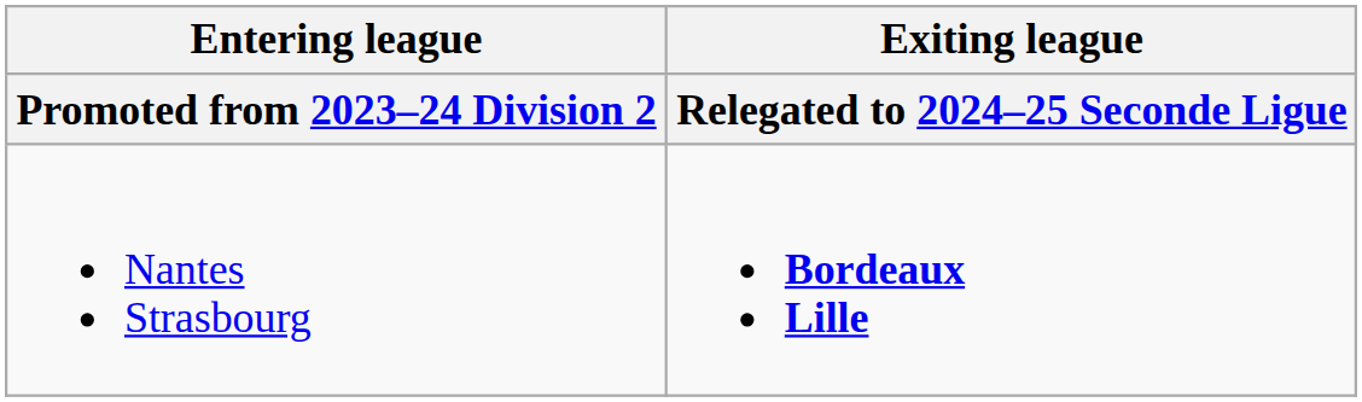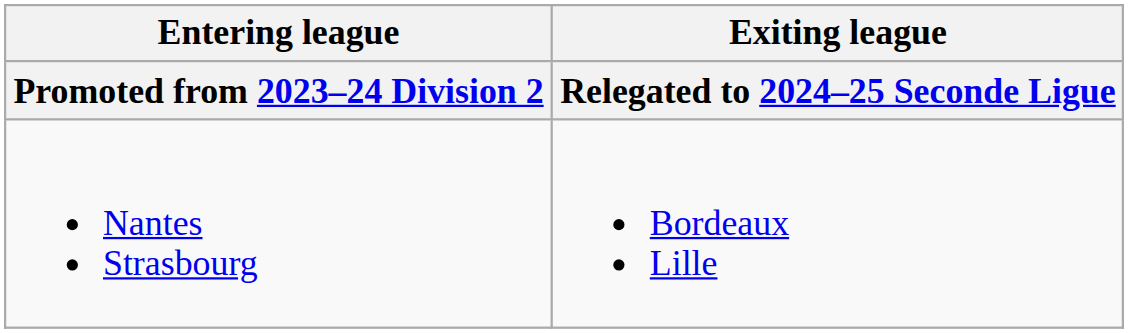Nantes Strasbourg | Exiting league / Relegated to 2024–25 Seconde Ligue: bold -> normal
